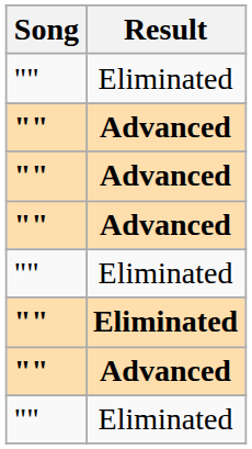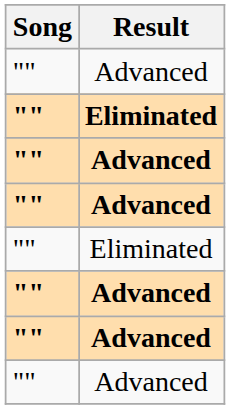row 2 | Result: Eliminated -> Advanced
row 3 | Result: Advanced -> Eliminated
row 7 | Result: Eliminated -> Advanced
row 9 | Result: Eliminated -> Advanced
